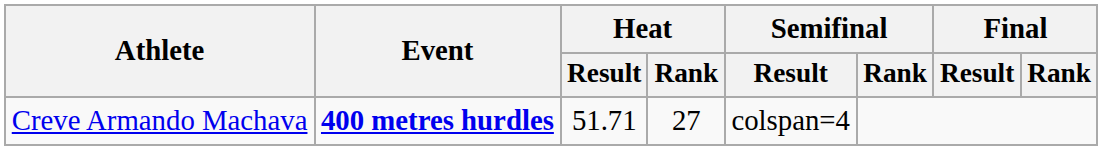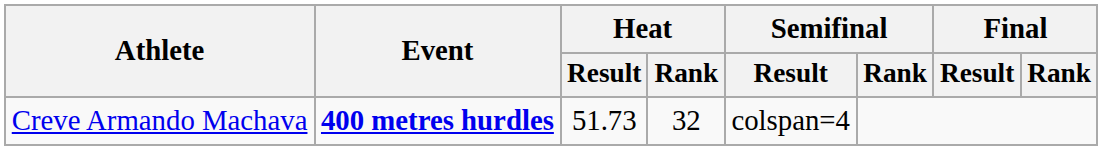Creve Armando Machava | Heat / Result: 51.71 -> 51.73
Creve Armando Machava | Heat / Rank: 27 -> 32
